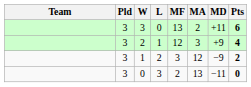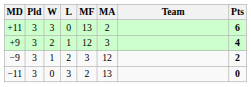columns swapped: Team <-> MD
